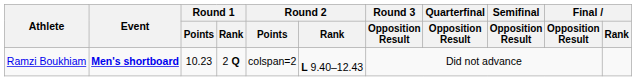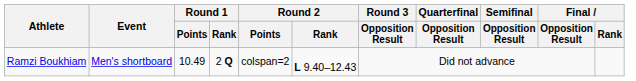Ramzi Boukhiam | Event: bold -> normal
Ramzi Boukhiam | Round 1 / Points: 10.23 -> 10.49
